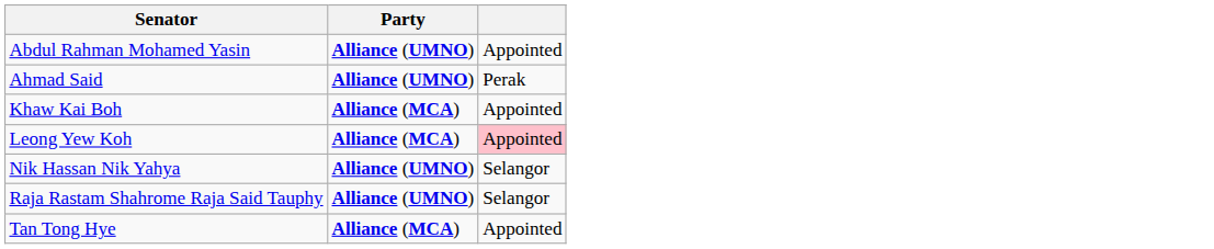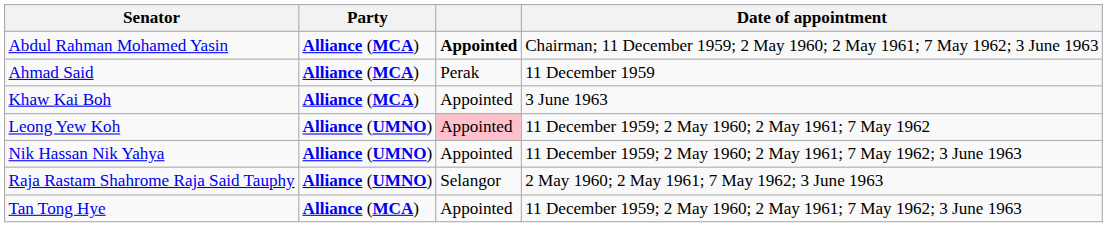+ column: Date of appointment | Chairman; 11 December 1959; 2 May 1960; 2 May 1961; 7 May 1962; 3 June 1963 | 11 December 1959 | 3 June 1963 | 11 December 1959; 2 May 1960; 2 May 1961; 7 May 1962 | 11 December 1959; 2 May 1960; 2 May 1961; 7 May 1962; 3 June 1963 | 2 May 1960; 2 May 1961; 7 May 1962; 3 June 1963 | 11 December 1959; 2 May 1960; 2 May 1961; 7 May 1962; 3 June 1963
Abdul Rahman Mohamed Yasin | Party: Alliance (UMNO) -> Alliance (MCA)
Abdul Rahman Mohamed Yasin | column 3: normal -> bold
Ahmad Said | Party: Alliance (UMNO) -> Alliance (MCA)
Leong Yew Koh | Party: Alliance (MCA) -> Alliance (UMNO)
Nik Hassan Nik Yahya | column 3: Selangor -> Appointed
